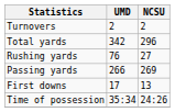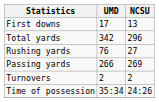rows swapped: First downs <-> Turnovers
